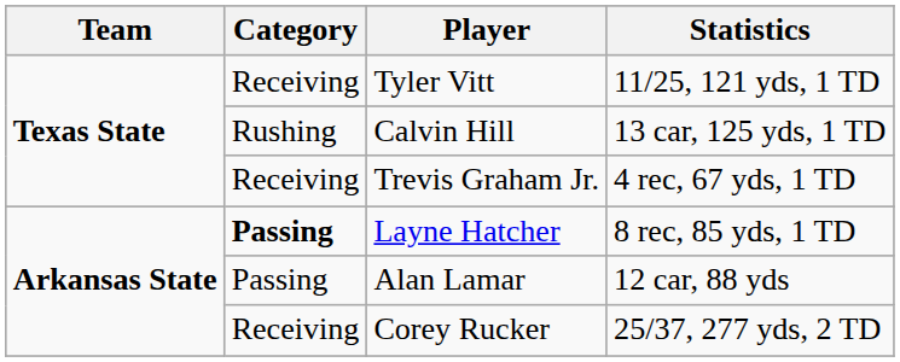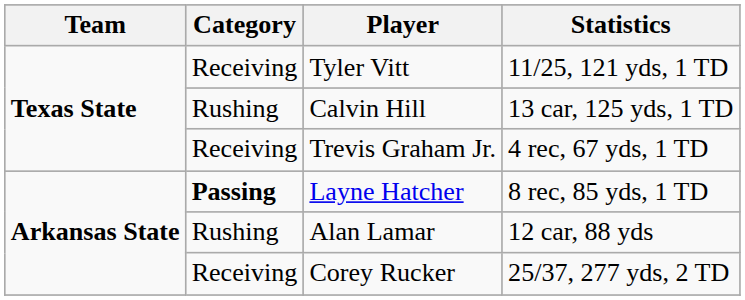Alan Lamar | Category: Passing -> Rushing
